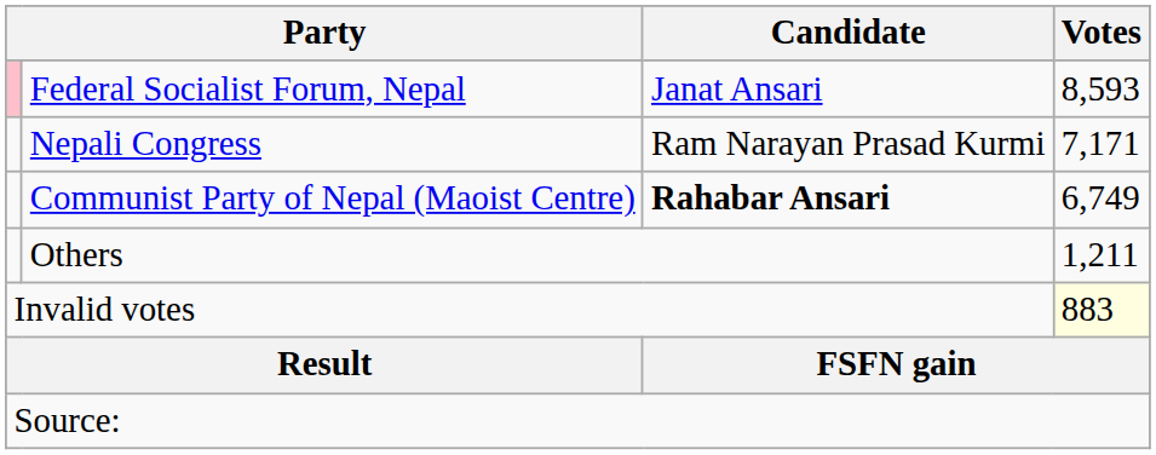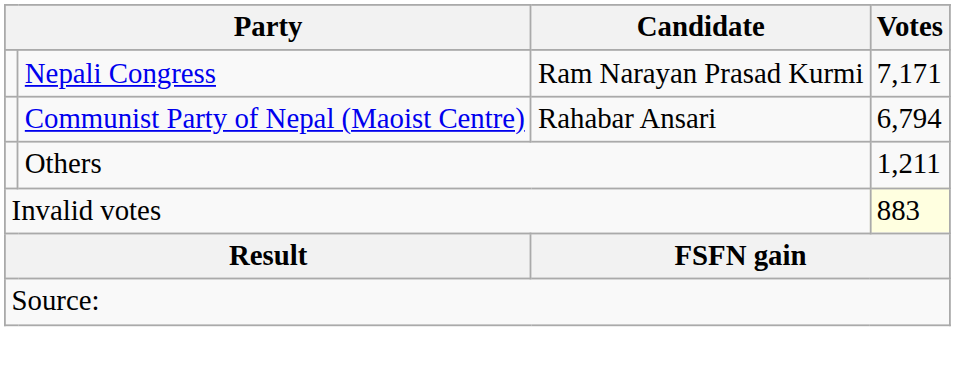- row: Federal Socialist Forum, Nepal | Janat Ansari | 8,593
Communist Party of Nepal (Maoist Centre) | Candidate: bold -> normal
Communist Party of Nepal (Maoist Centre) | Votes: 6,749 -> 6,794
